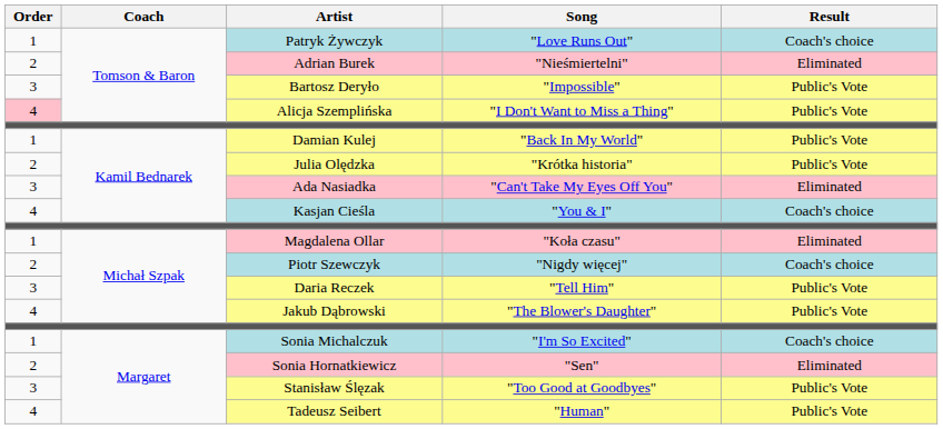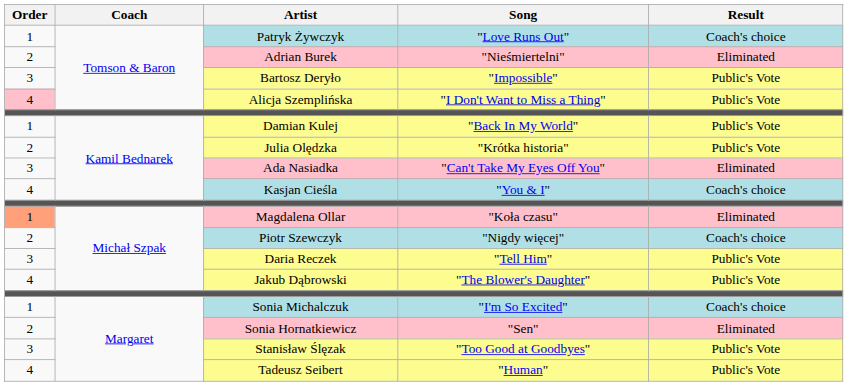Magdalena Ollar | Order: no background -> lightsalmon background
